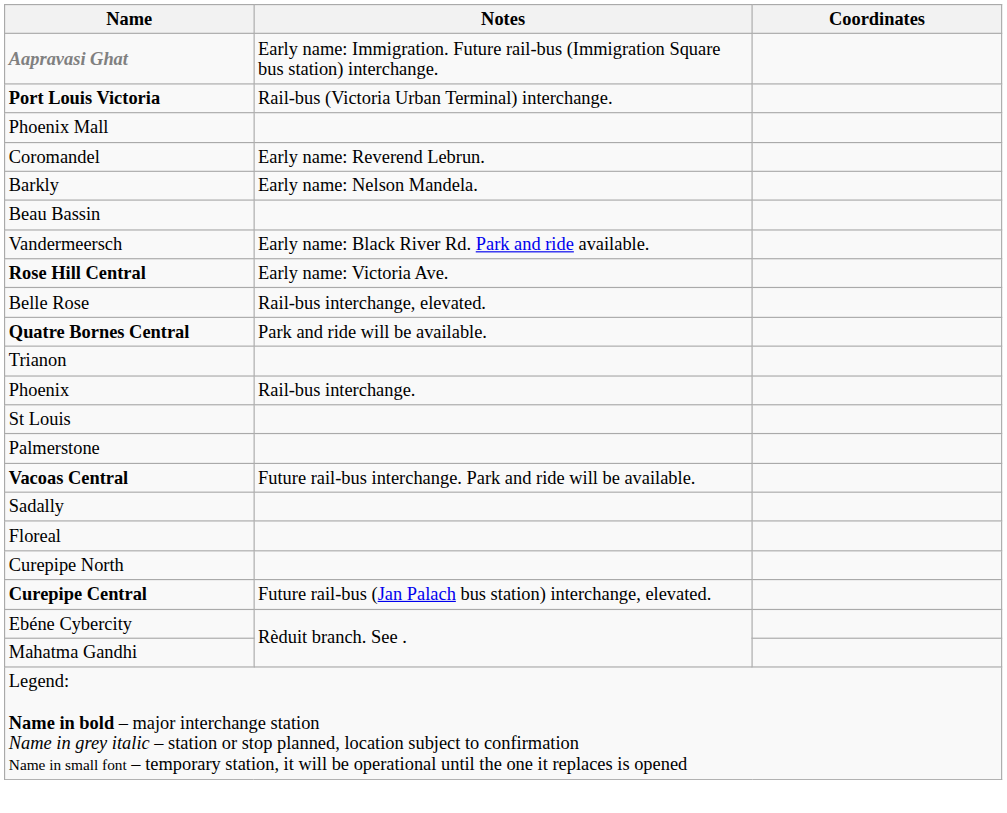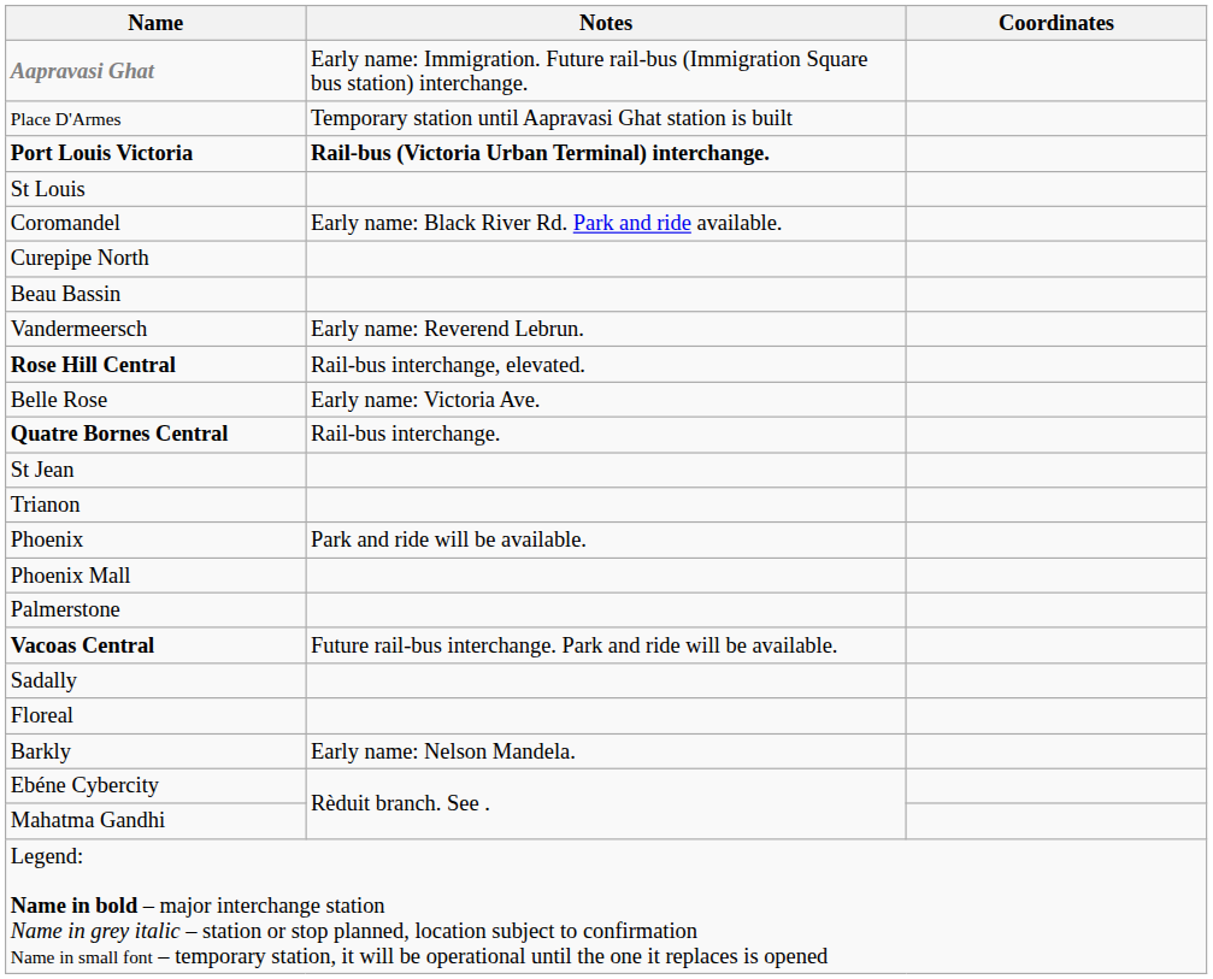+ row: Place D'Armes | Temporary station until Aapravasi Ghat station is built
Port Louis Victoria | Notes: normal -> bold
rows swapped: St Louis <-> Phoenix Mall
Coromandel | Notes: Early name: Reverend Lebrun. -> Early name: Black River Rd. Park and ride available.
rows swapped: Barkly <-> Curepipe North
Vandermeersch | Notes: Early name: Black River Rd. Park and ride available. -> Early name: Reverend Lebrun.
Rose Hill Central | Notes: Early name: Victoria Ave. -> Rail-bus interchange, elevated.
Belle Rose | Notes: Rail-bus interchange, elevated. -> Early name: Victoria Ave.
Quatre Bornes Central | Notes: Park and ride will be available. -> Rail-bus interchange.
+ row: St Jean
Phoenix | Notes: Rail-bus interchange. -> Park and ride will be available.
- row: Curepipe Central | Future rail-bus (Jan Palach bus station) interchange, elevated.
